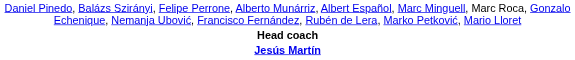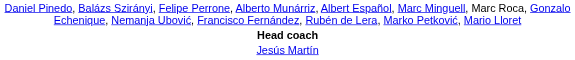row 3 | column 1: bold -> normal
